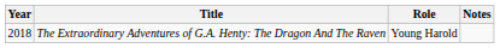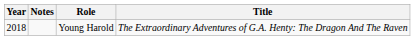columns swapped: Title <-> Notes
